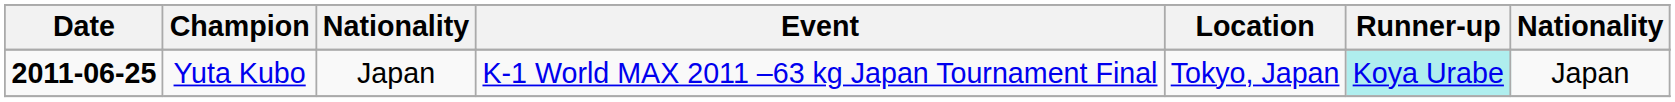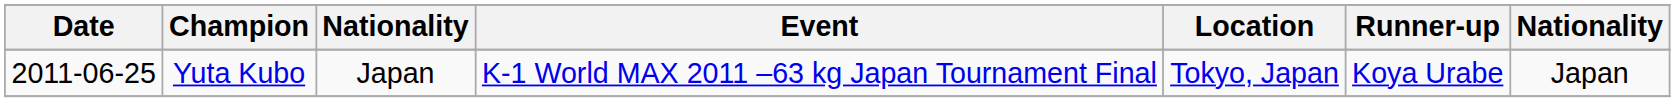Yuta Kubo | Date: bold -> normal
Yuta Kubo | Runner-up: paleturquoise background -> no background
